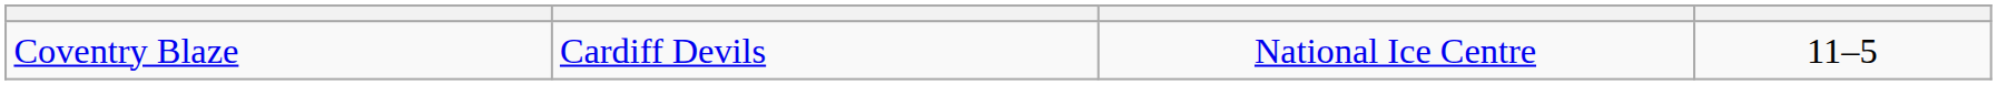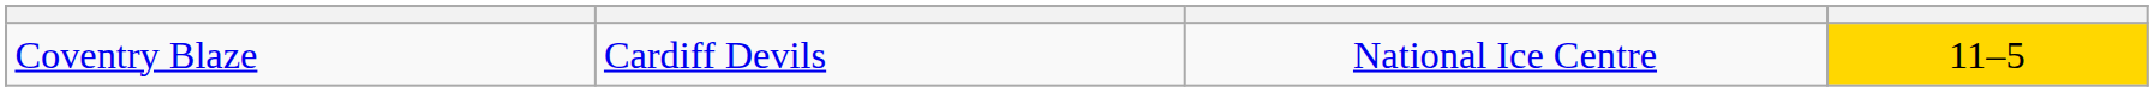Coventry Blaze | column 4: no background -> gold background
